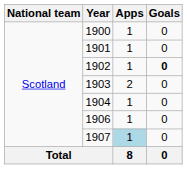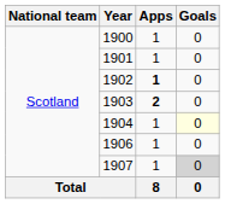1902 | Apps: normal -> bold
1902 | Goals: bold -> normal
1903 | Apps: normal -> bold
1904 | Goals: no background -> lightyellow background
1907 | Apps: lightblue background -> no background
1907 | Goals: no background -> lightgrey background
